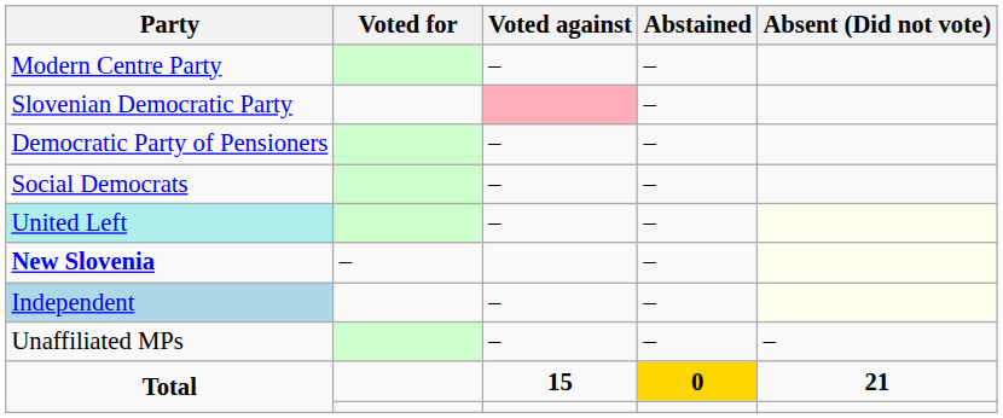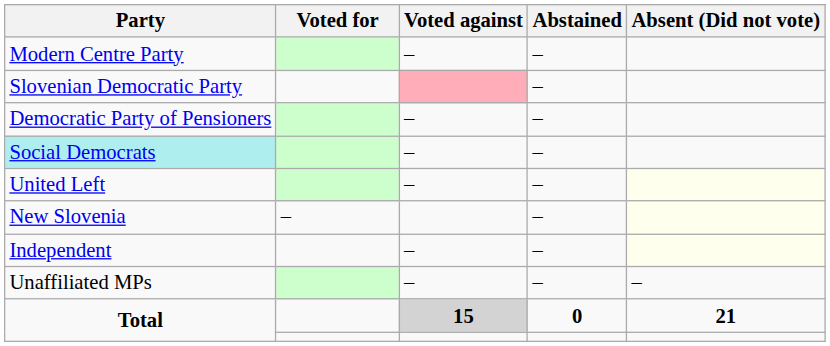Social Democrats | Party: no background -> paleturquoise background
United Left | Party: paleturquoise background -> no background
New Slovenia | Party: bold -> normal
Independent | Party: lightblue background -> no background
Total / 15 | Voted against: no background -> lightgrey background
Total / 15 | Abstained: gold background -> no background
